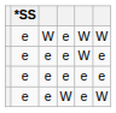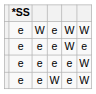row 4 | column 6: e -> W
